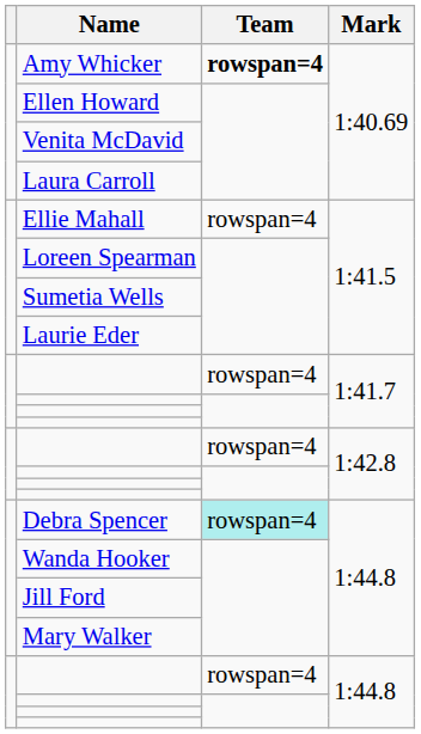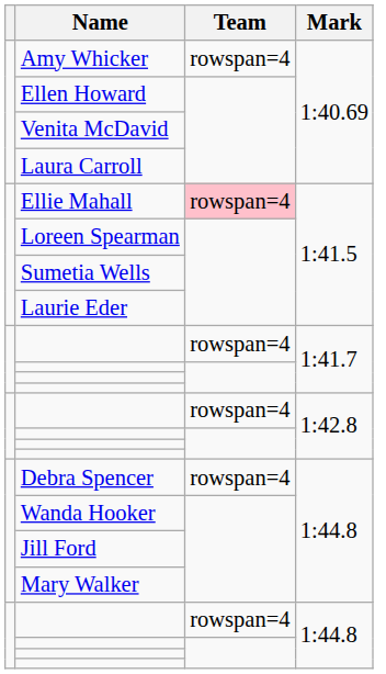Amy Whicker | Team: bold -> normal
Ellie Mahall | Team: no background -> pink background
Debra Spencer | Team: paleturquoise background -> no background
